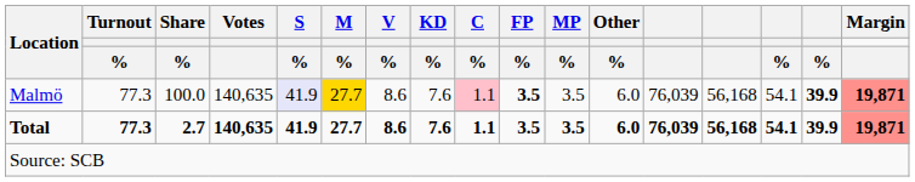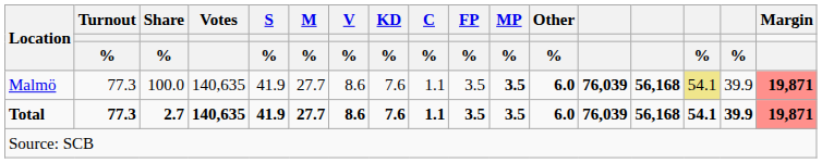Malmö | S / %: lavender background -> no background
Malmö | M / %: gold background -> no background
Malmö | C / %: pink background -> no background
Malmö | FP / %: bold -> normal
Malmö | MP / %: normal -> bold
Malmö | Other / %: normal -> bold
Malmö | column 13: normal -> bold
Malmö | column 14: normal -> bold
Malmö | column 15: no background -> khaki background
Malmö | column 16: bold -> normal
